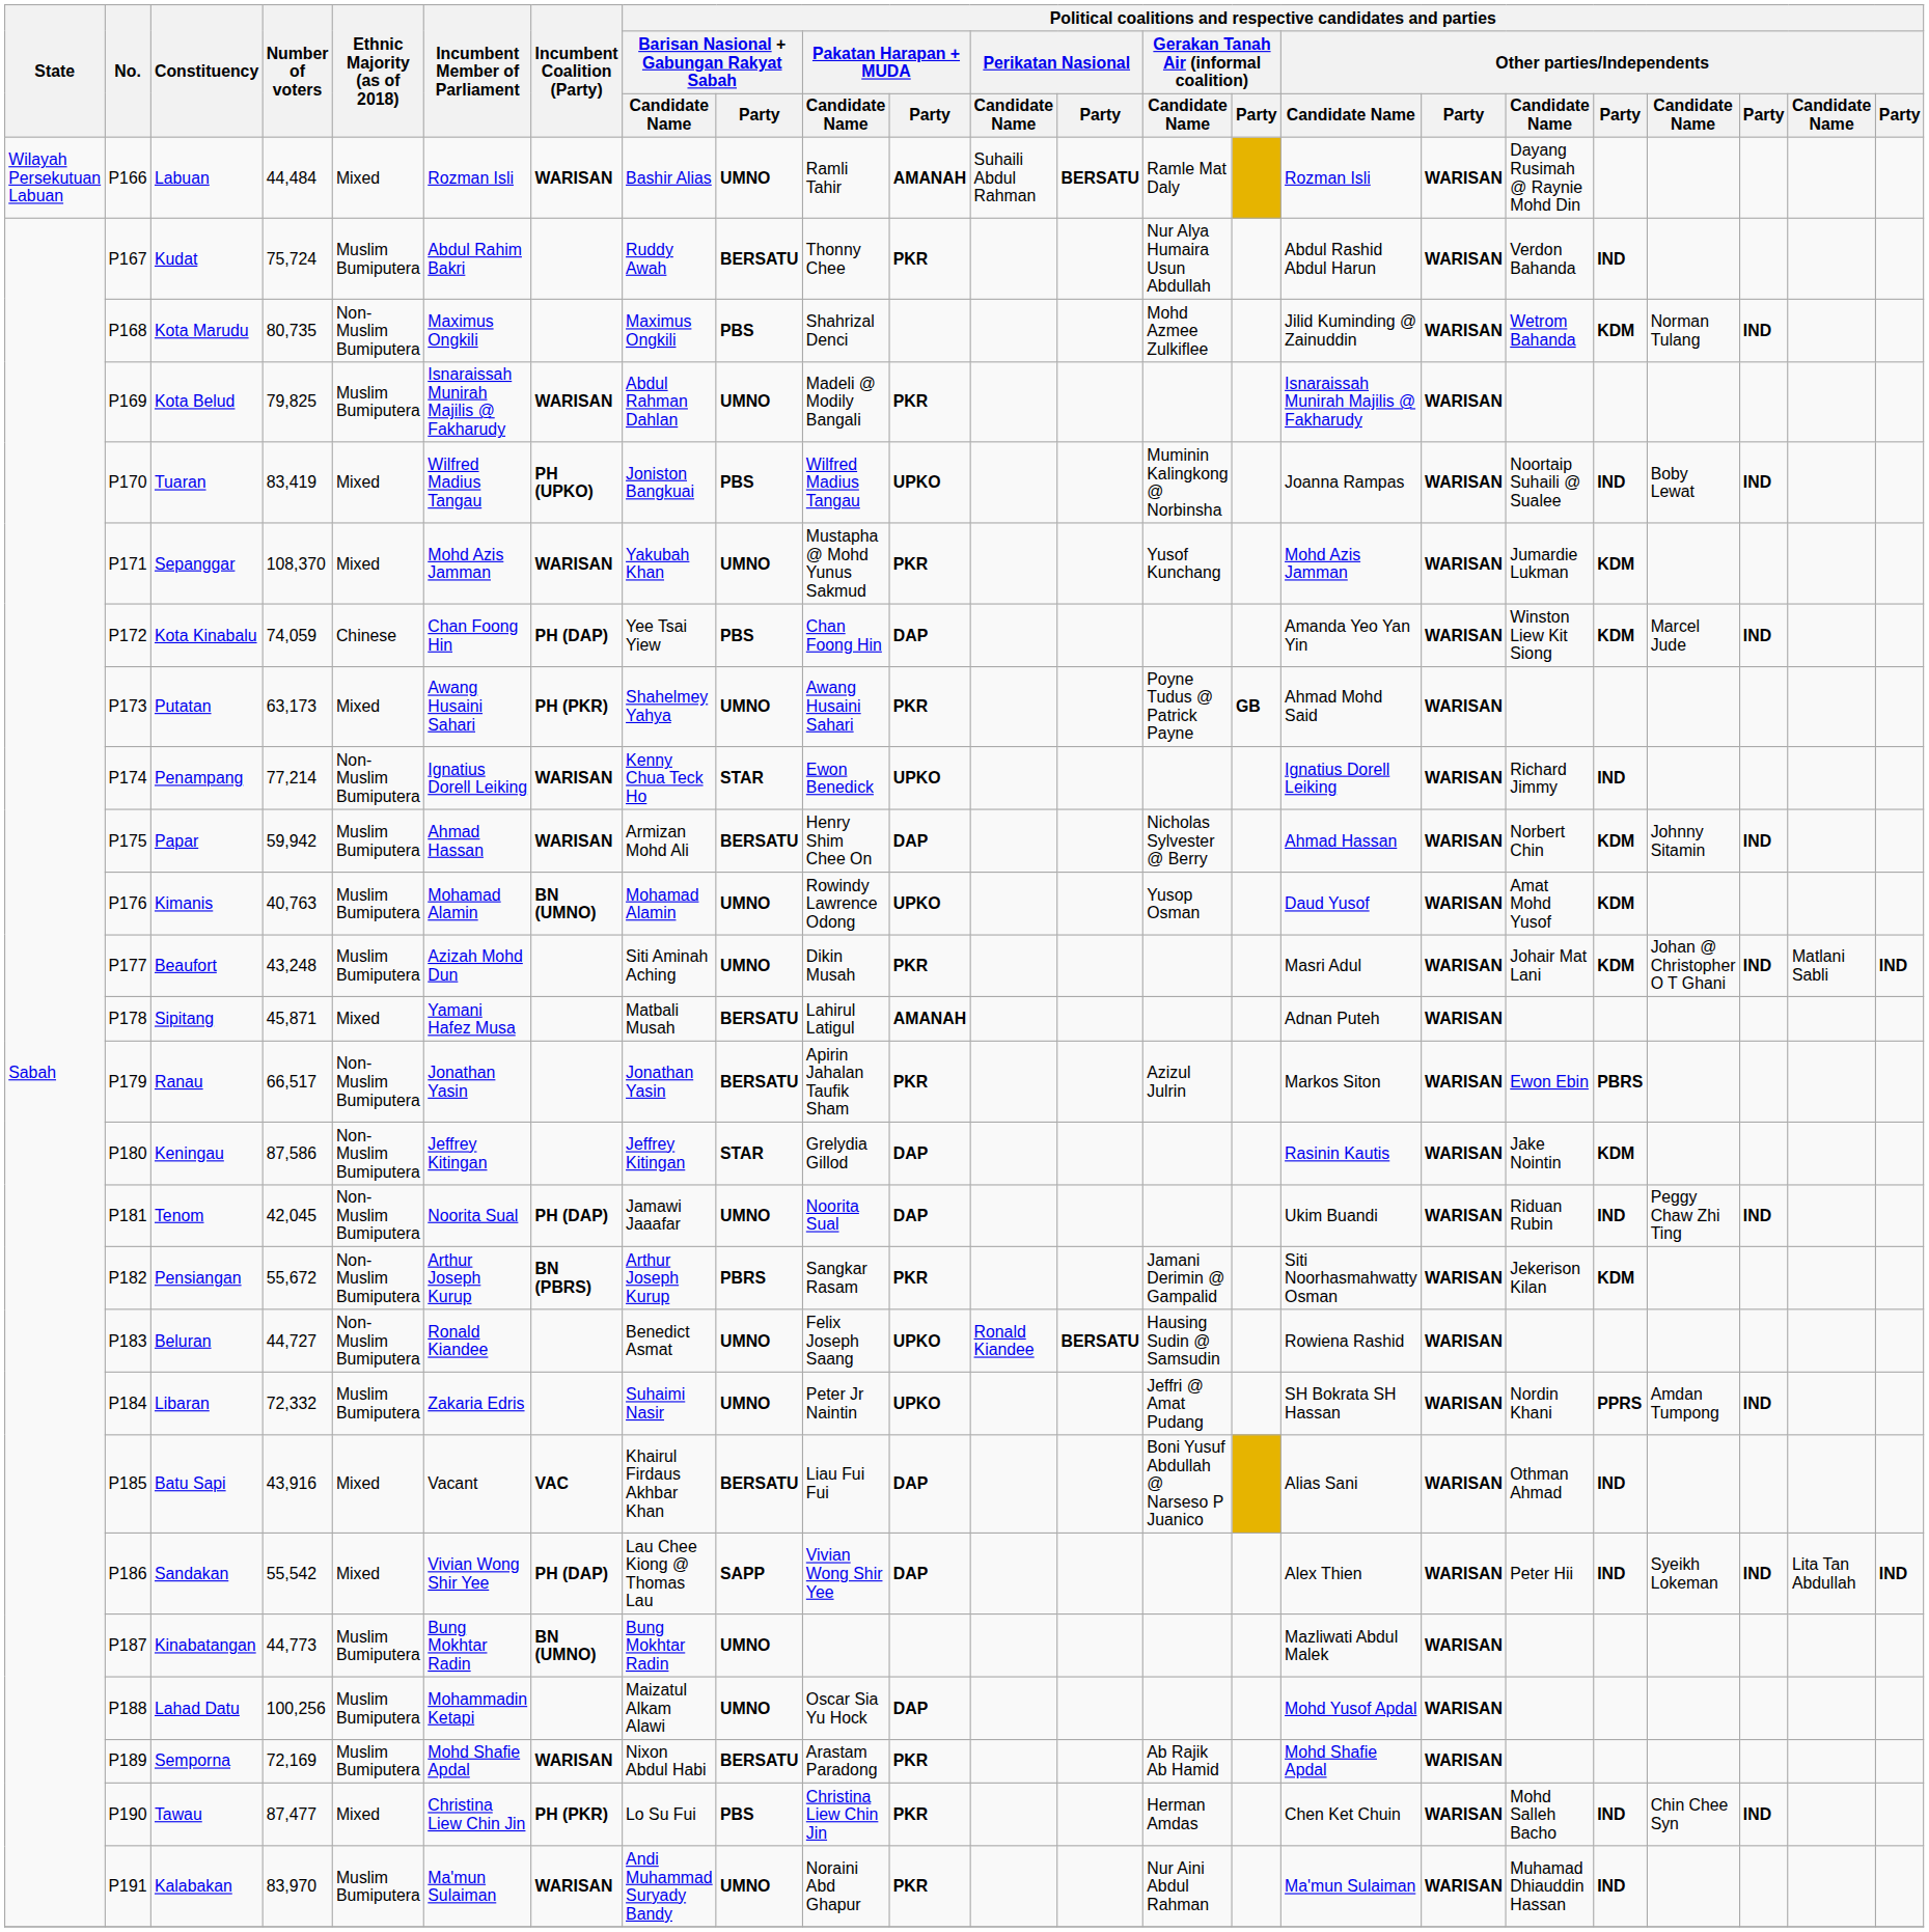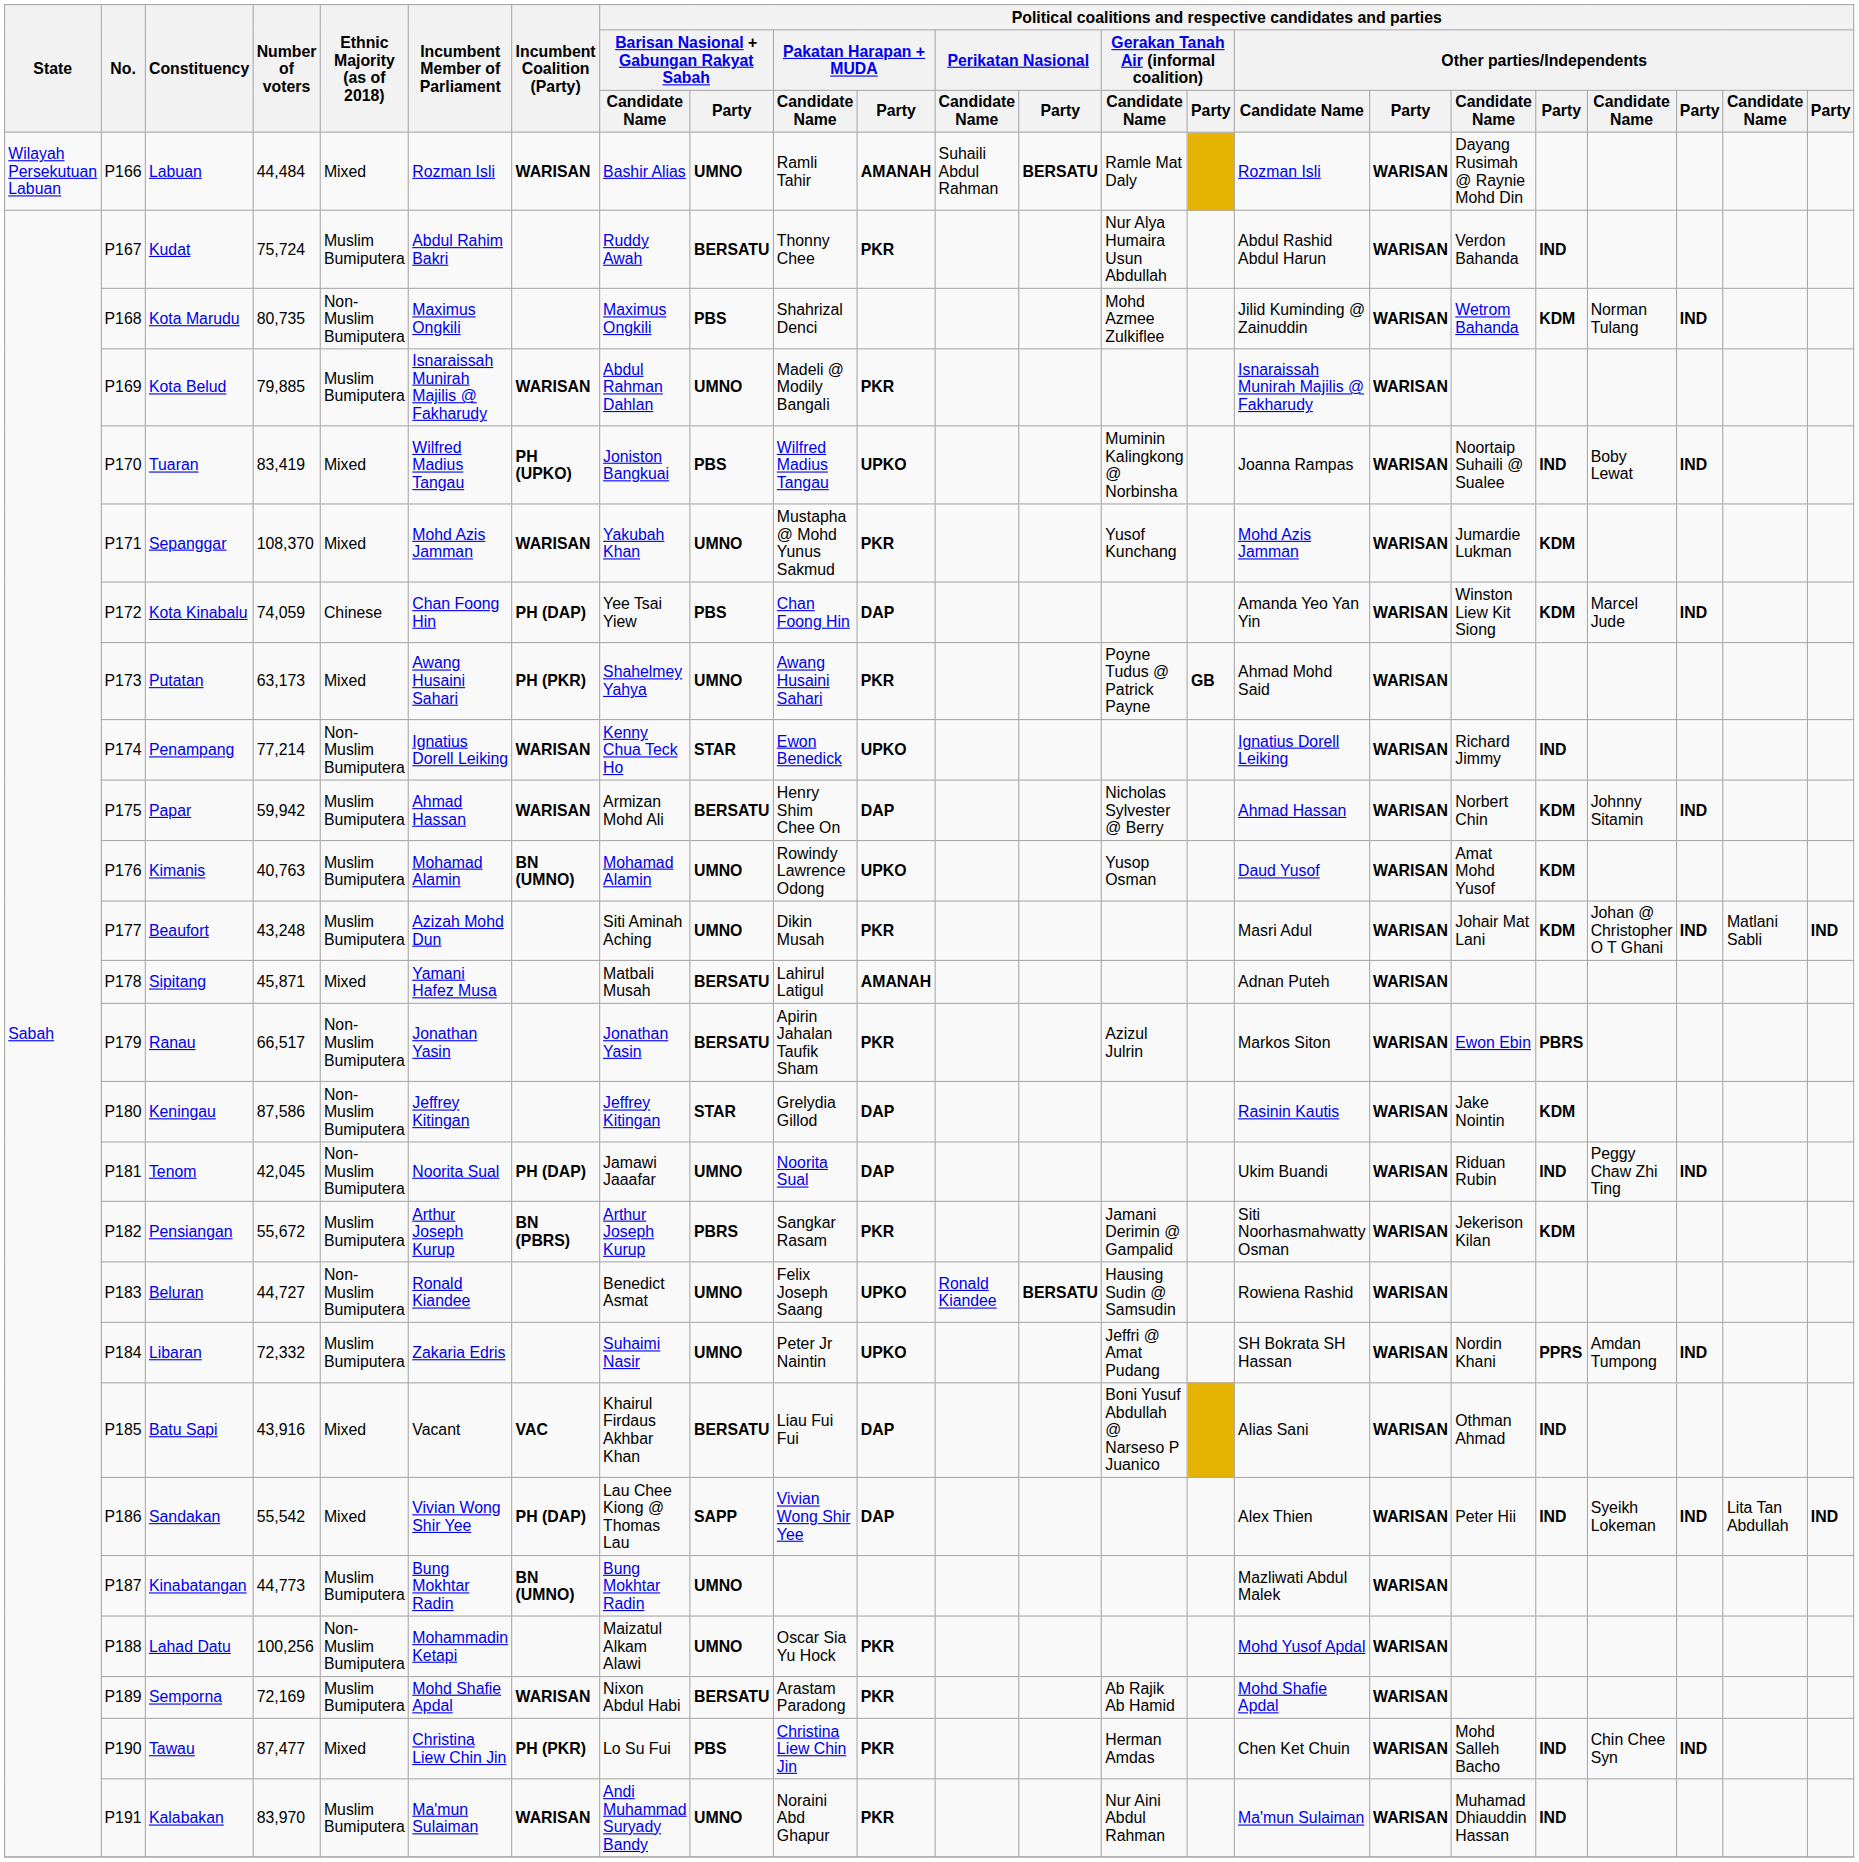Kota Belud | Number of voters: 79,825 -> 79,885
Pensiangan | Ethnic Majority (as of 2018): Non-Muslim Bumiputera -> Muslim Bumiputera
Lahad Datu | Ethnic Majority (as of 2018): Muslim Bumiputera -> Non-Muslim Bumiputera
Lahad Datu | column 11: DAP -> PKR
